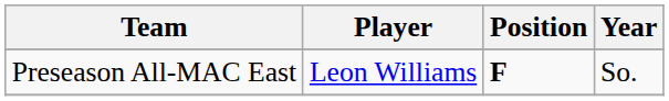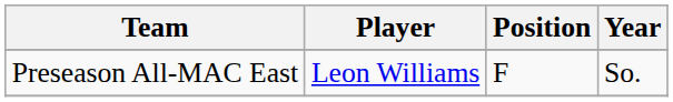row 2 | Position: bold -> normal
